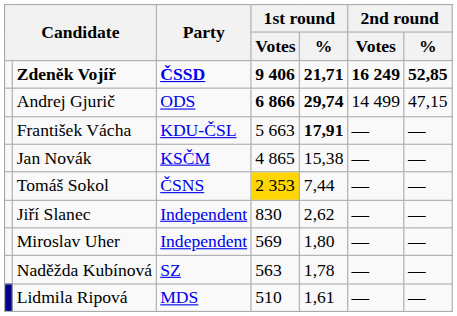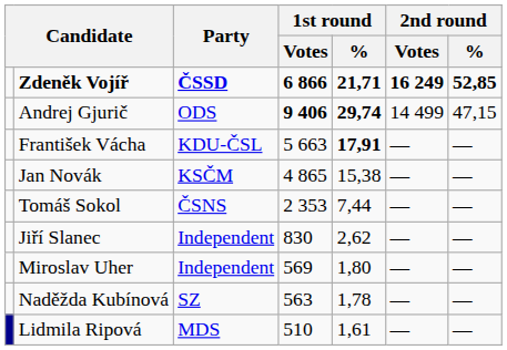Zdeněk Vojíř | 1st round / Votes: 9 406 -> 6 866
Andrej Gjurič | 1st round / Votes: 6 866 -> 9 406
Tomáš Sokol | 1st round / Votes: gold background -> no background
